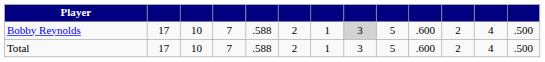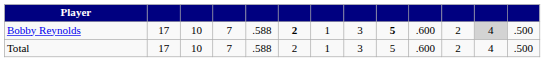Bobby Reynolds | column 6: normal -> bold
Bobby Reynolds | column 8: lightgrey background -> no background
Bobby Reynolds | column 9: normal -> bold
Bobby Reynolds | column 12: no background -> lightgrey background
